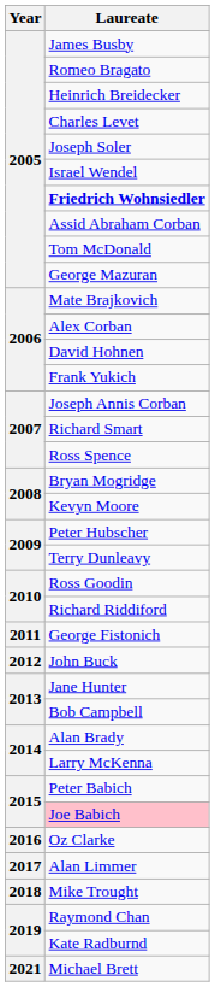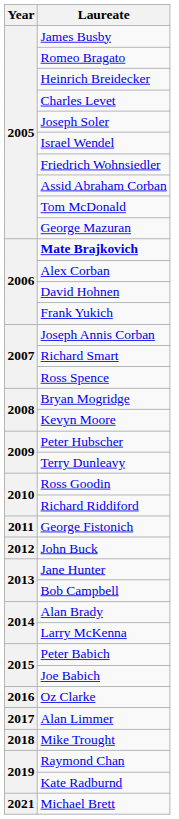Friedrich Wohnsiedler | Laureate: bold -> normal
Mate Brajkovich | Laureate: normal -> bold
Joe Babich | Laureate: pink background -> no background
